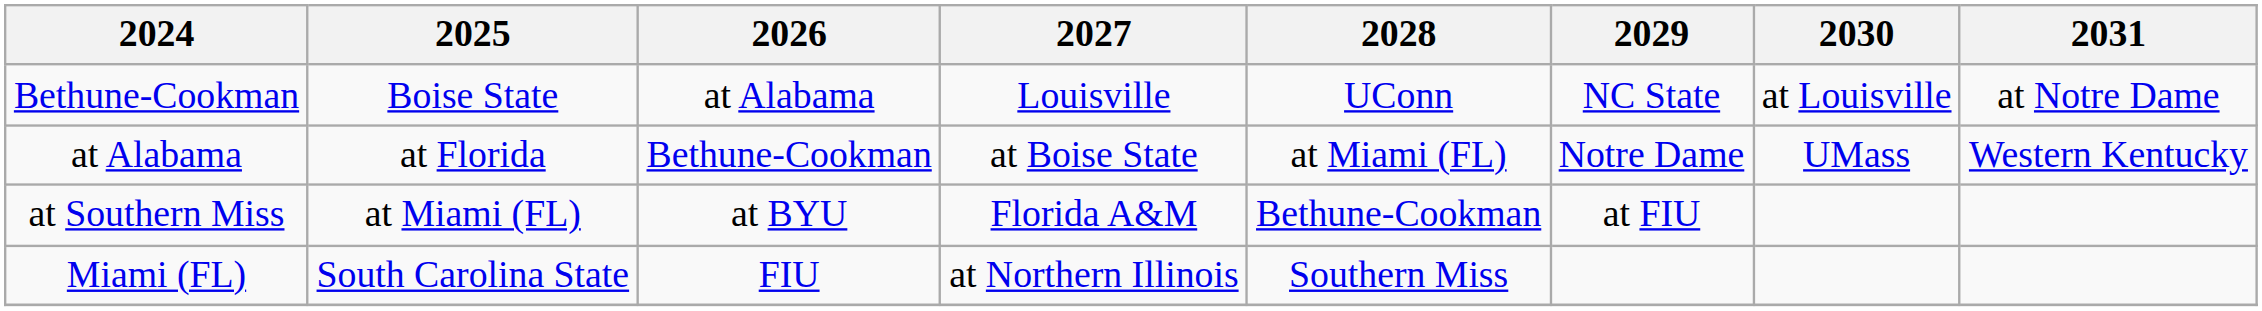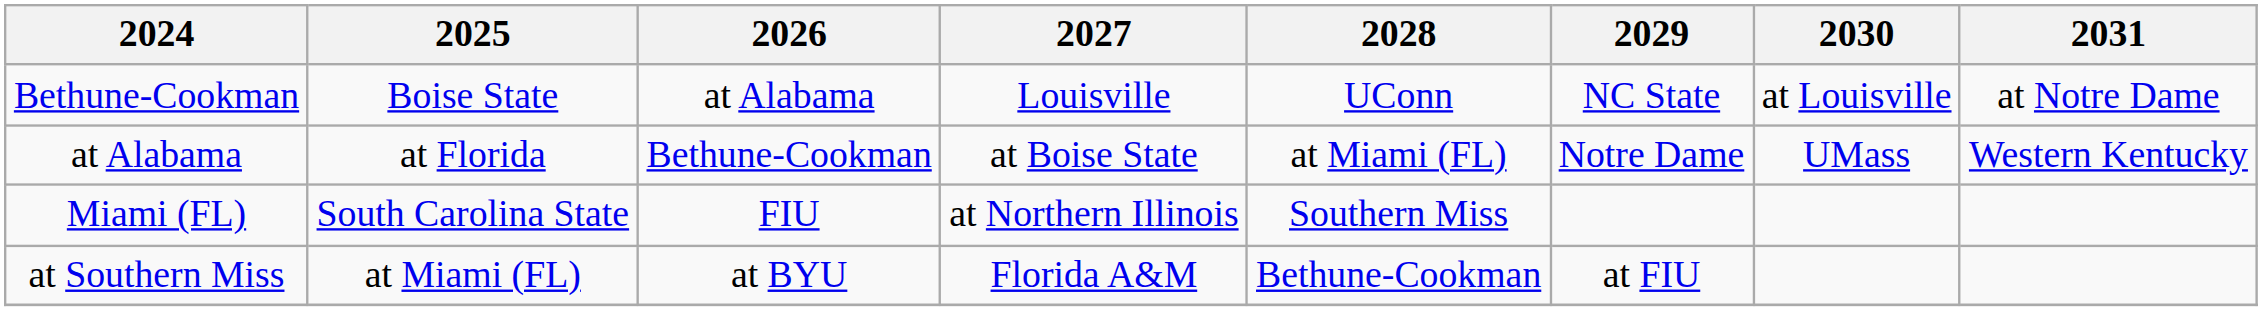rows swapped: at Southern Miss <-> Miami (FL)
